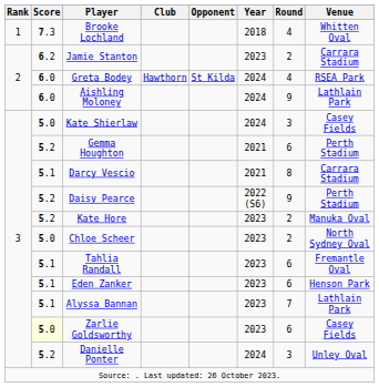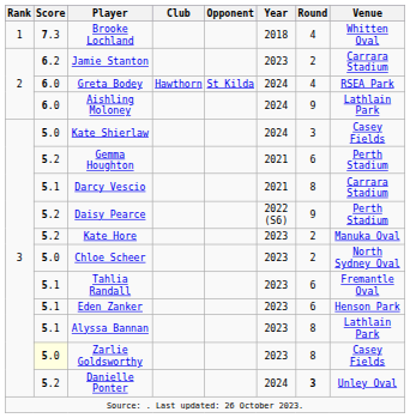Alyssa Bannan | Round: 7 -> 8
Zarlie Goldsworthy | Round: 6 -> 8
Danielle Ponter | Round: normal -> bold
